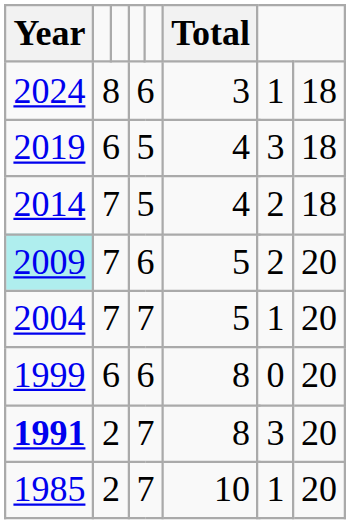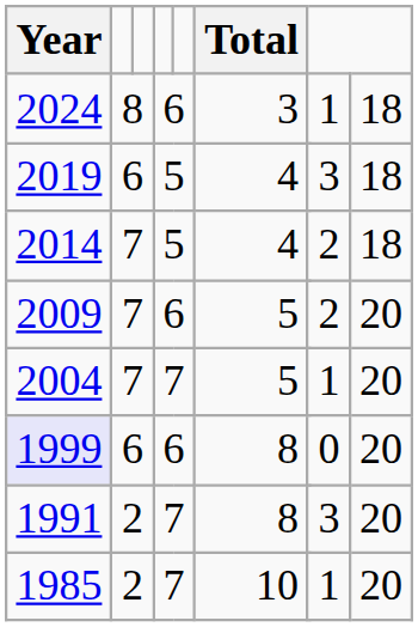2009 | Year: paleturquoise background -> no background
1999 | Year: no background -> lavender background
1991 | Year: bold -> normal
